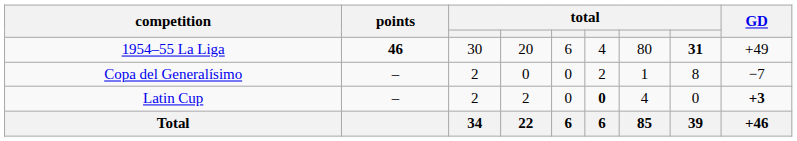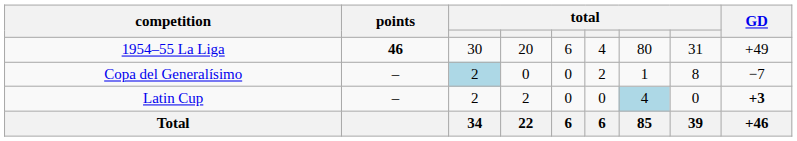1954–55 La Liga | column 8: bold -> normal
Copa del Generalísimo | column 3: no background -> lightblue background
Latin Cup | column 6: bold -> normal
Latin Cup | column 7: no background -> lightblue background
